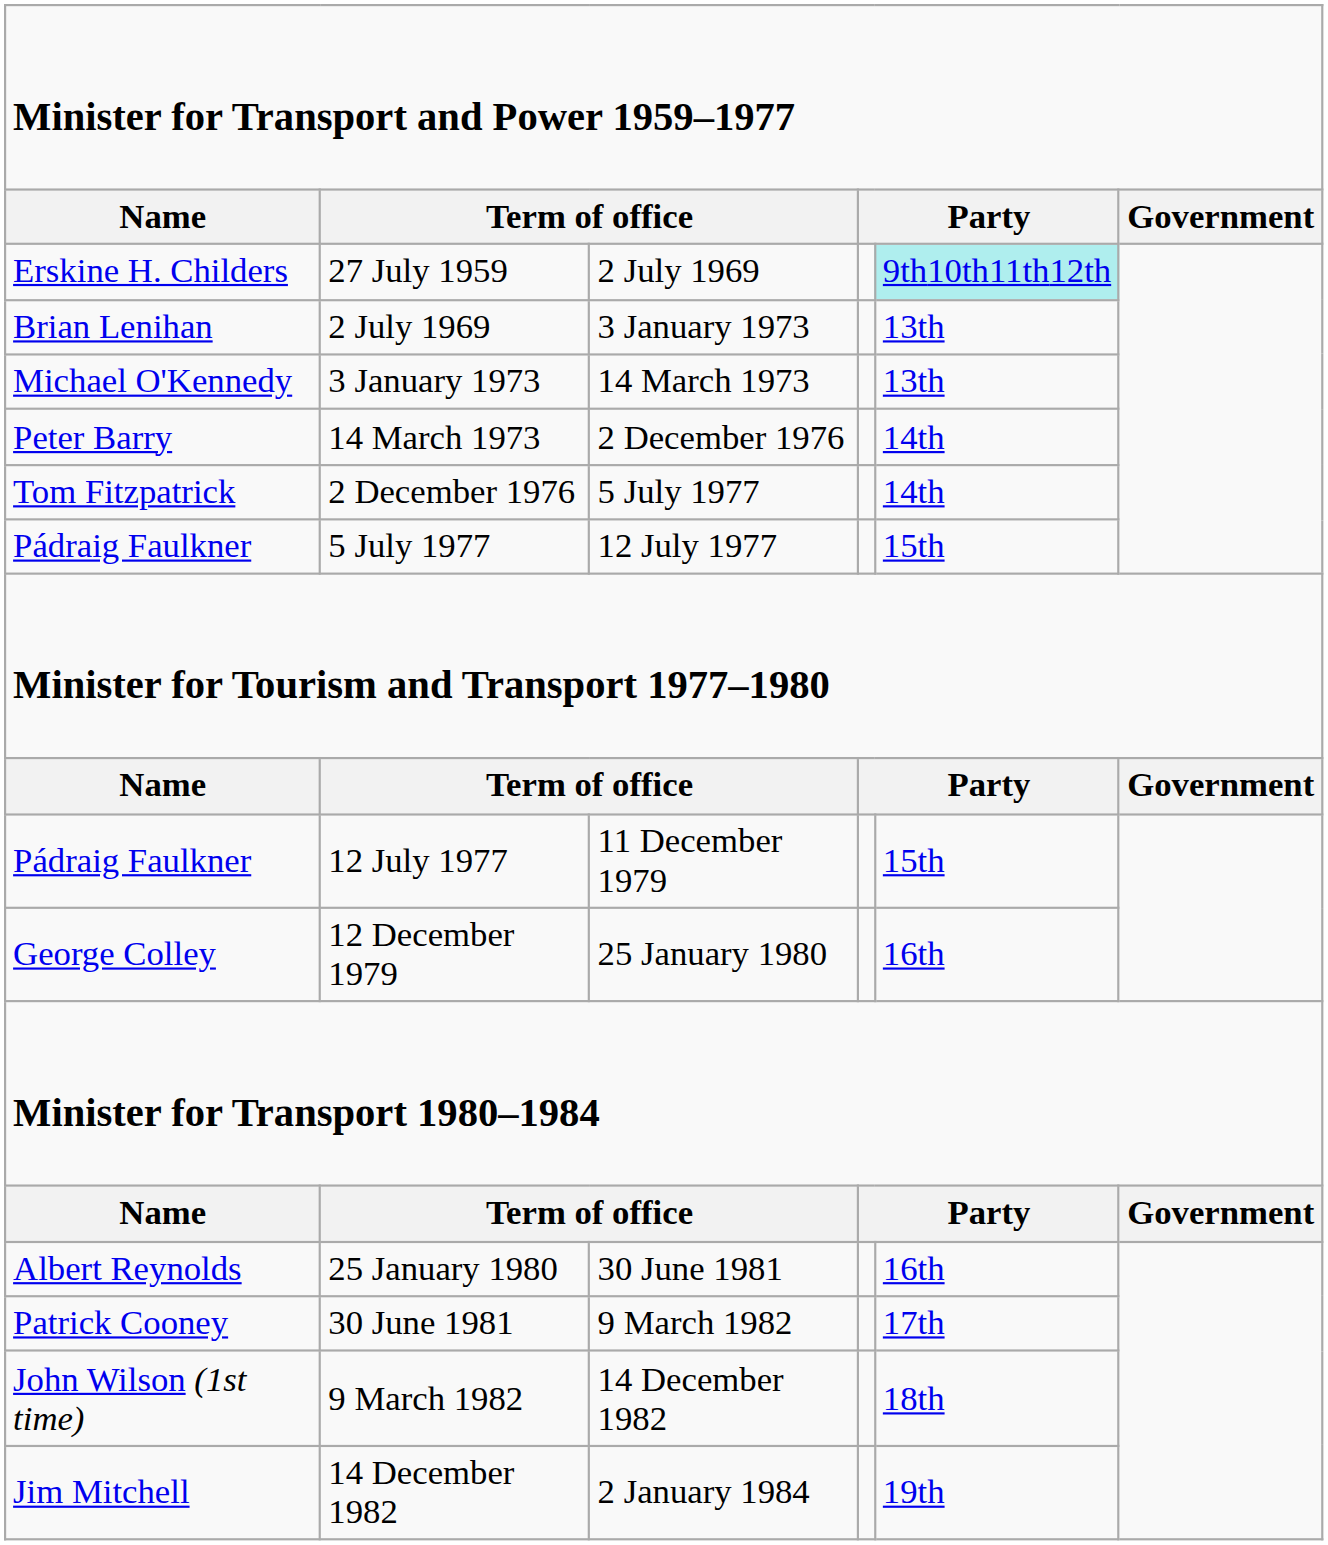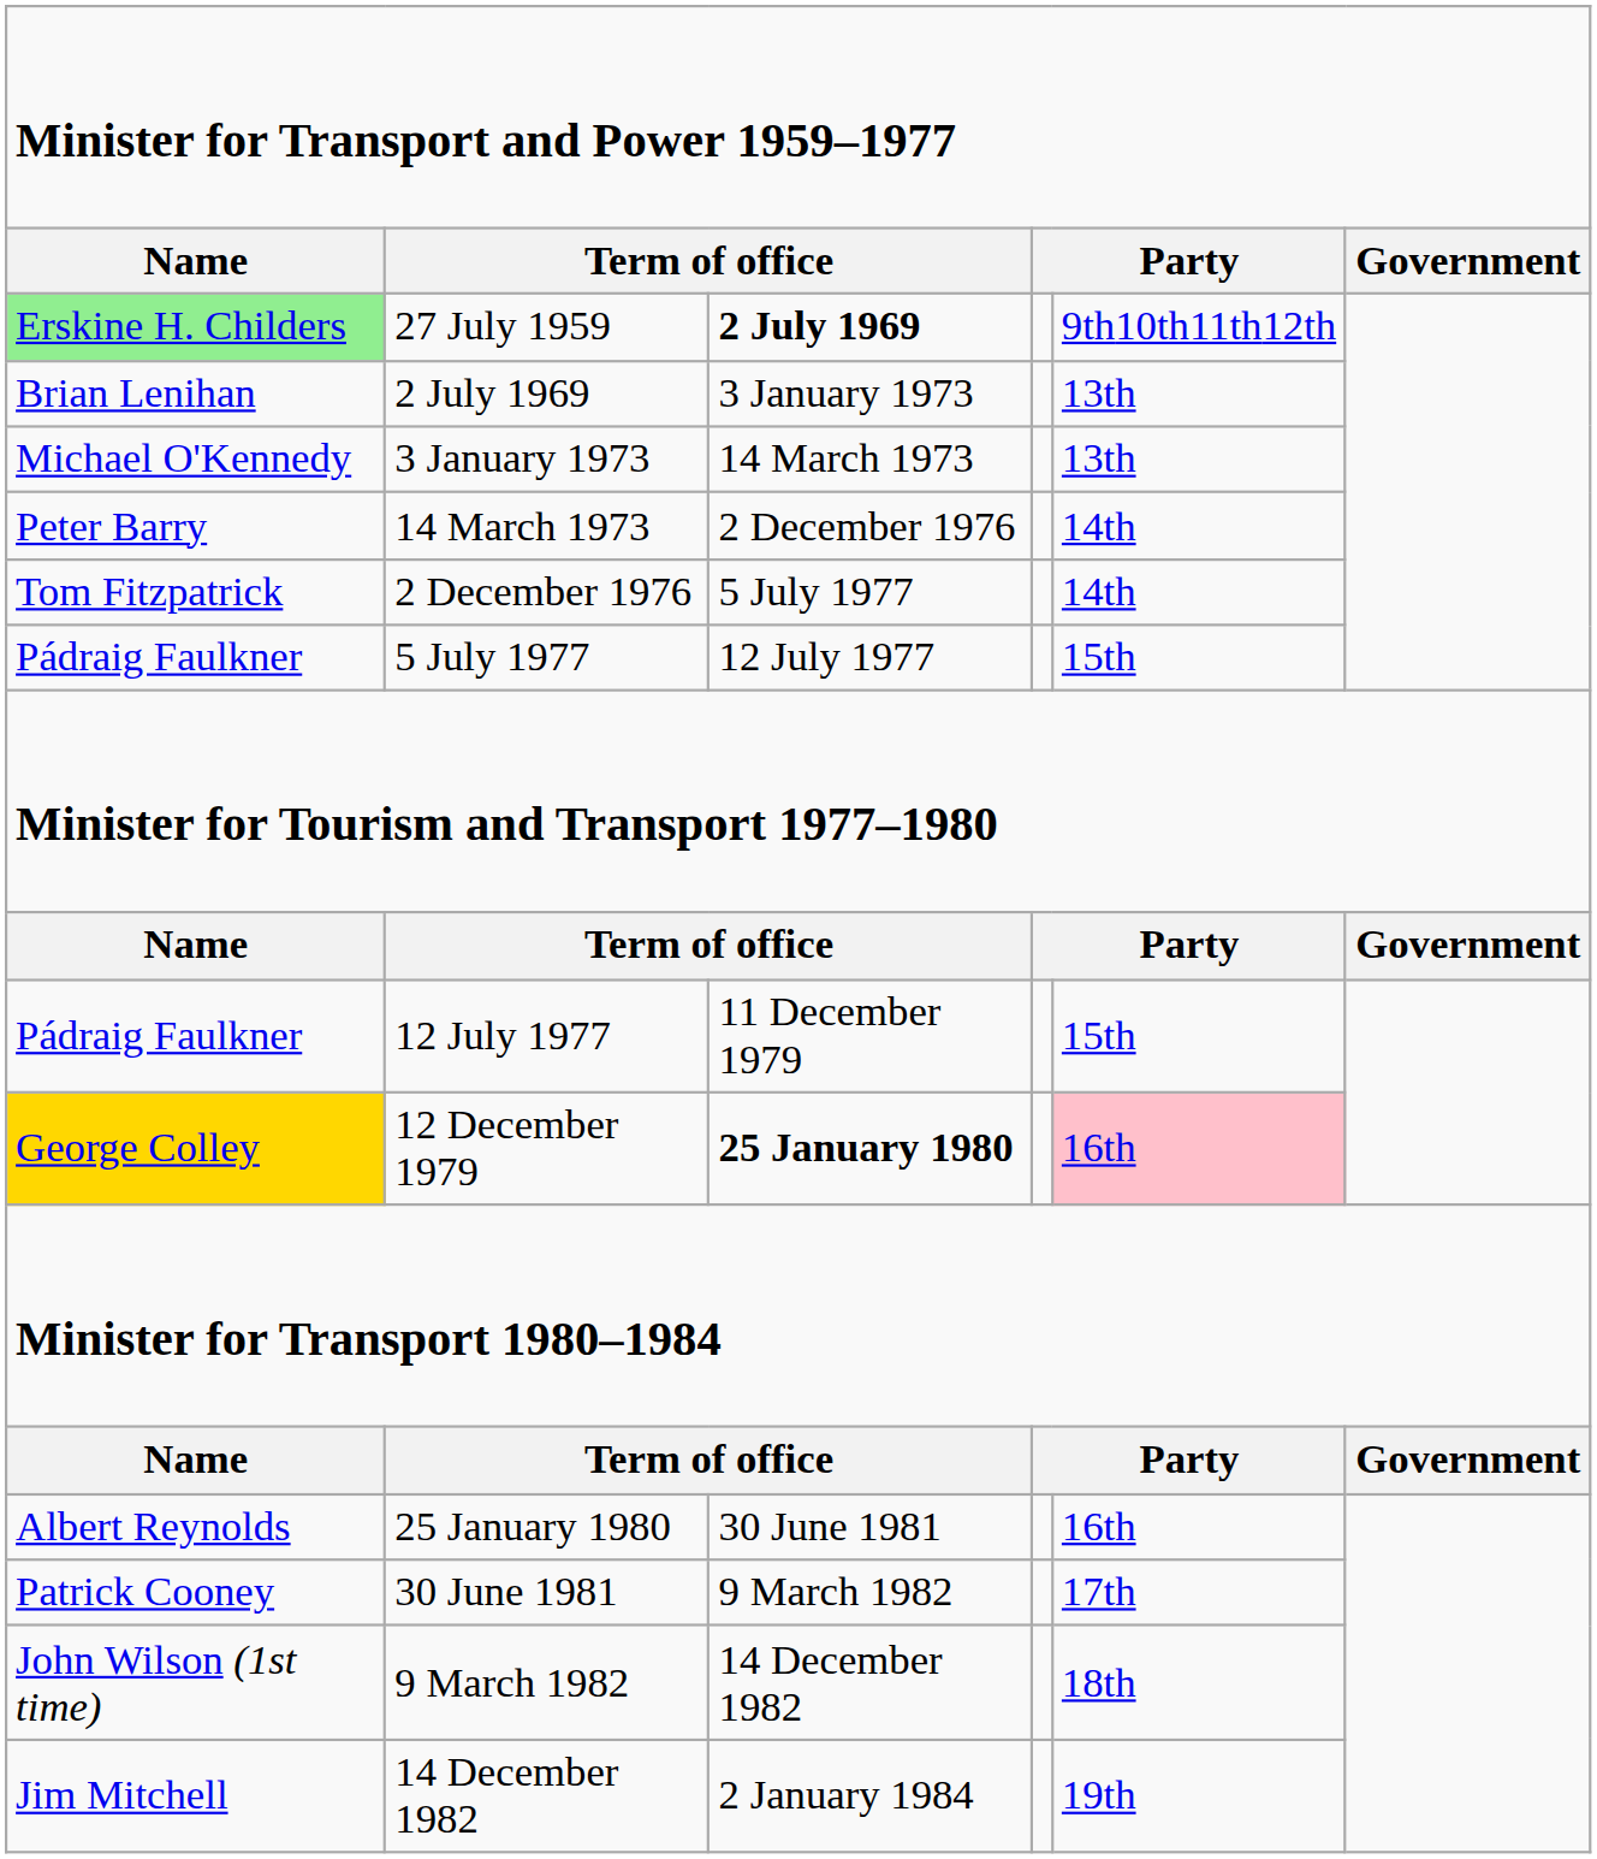27 July 1959 | column 1: no background -> lightgreen background
27 July 1959 | column 3: normal -> bold
27 July 1959 | column 5: paleturquoise background -> no background
12 December 1979 | column 1: no background -> gold background
12 December 1979 | column 3: normal -> bold
12 December 1979 | column 5: no background -> pink background
